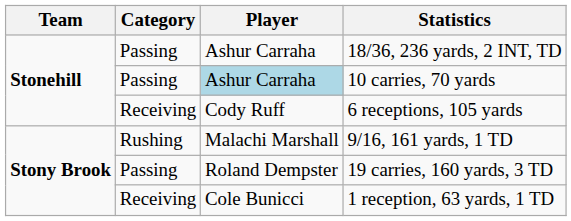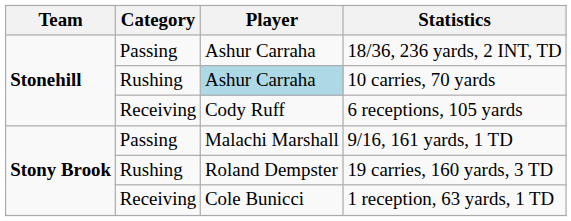10 carries, 70 yards | Category: Passing -> Rushing
9/16, 161 yards, 1 TD | Category: Rushing -> Passing
19 carries, 160 yards, 3 TD | Category: Passing -> Rushing
